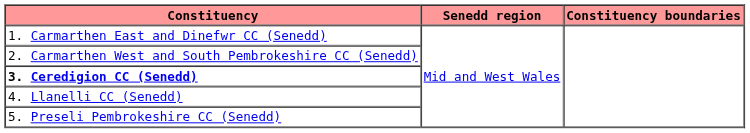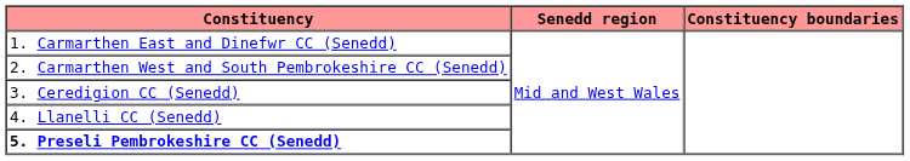3. Ceredigion CC (Senedd) | Constituency: bold -> normal
5. Preseli Pembrokeshire CC (Senedd) | Constituency: normal -> bold
